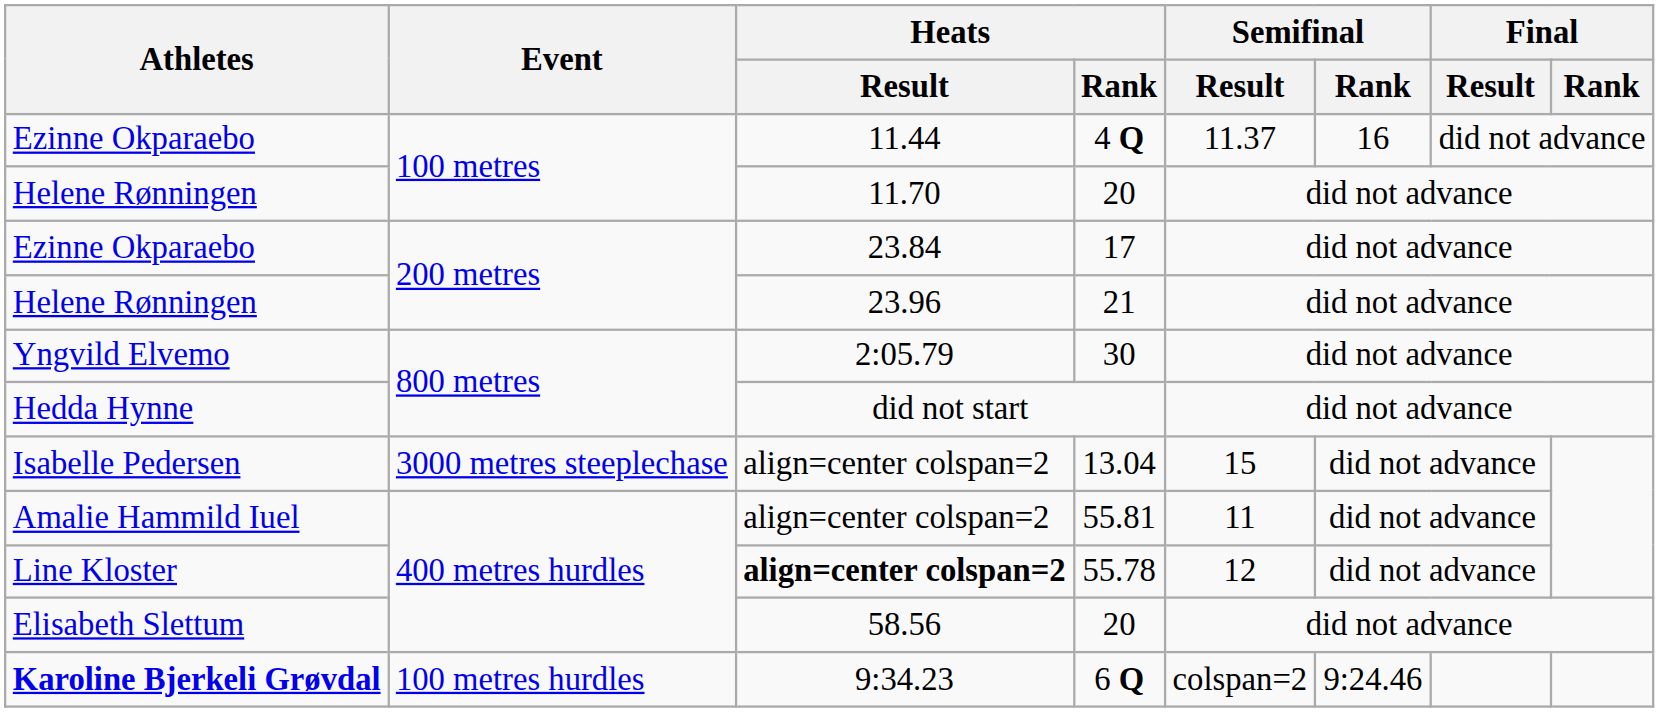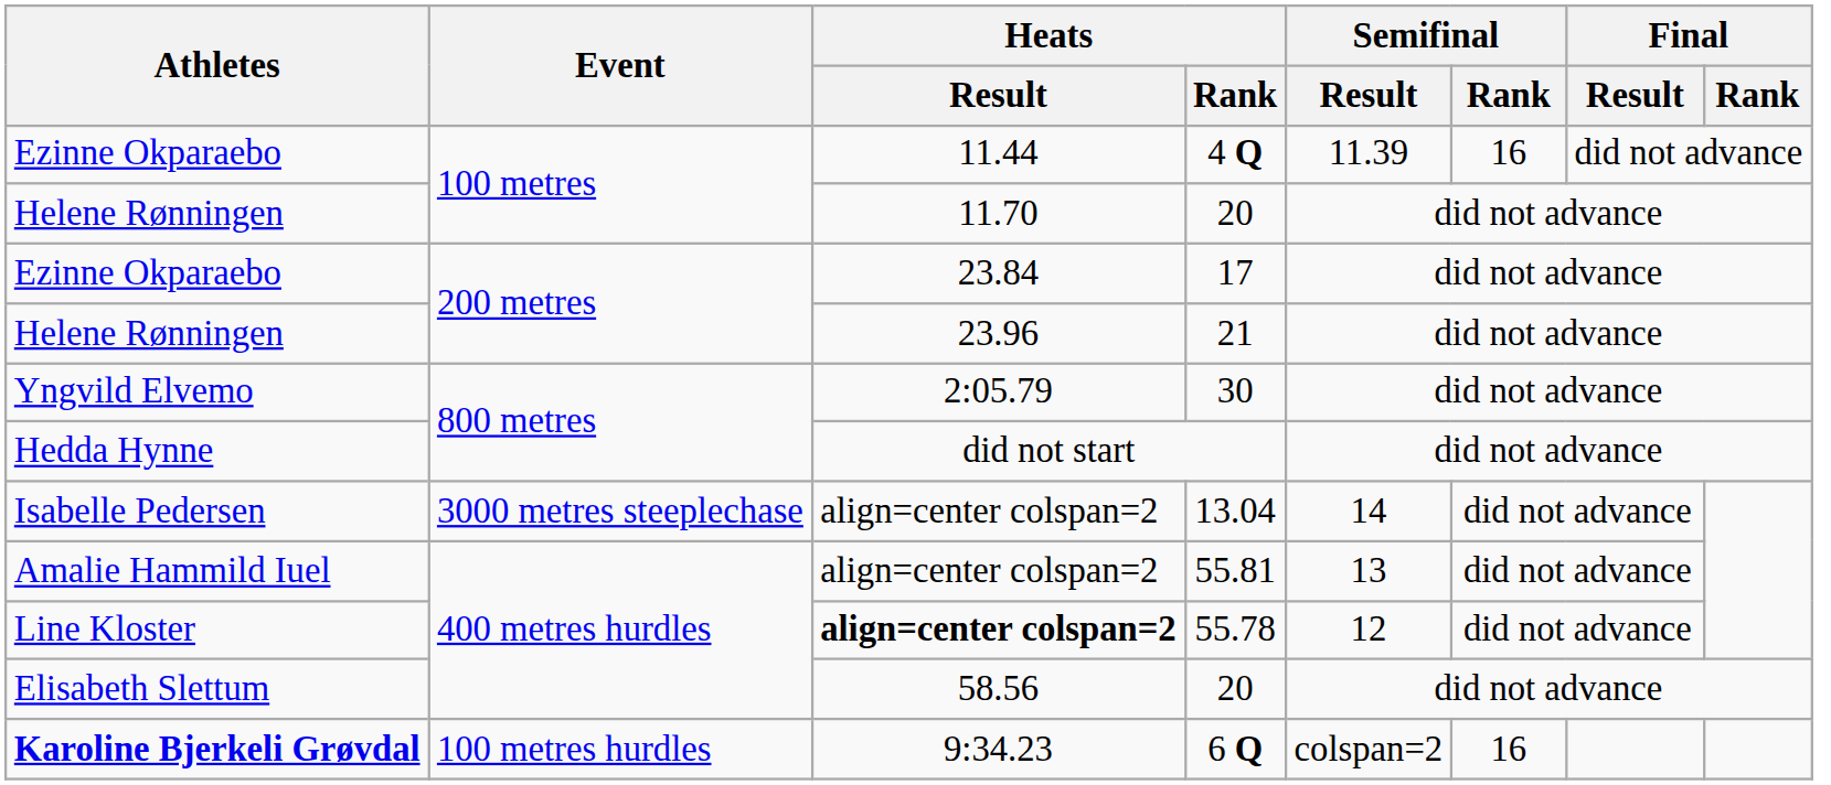4 Q | Semifinal / Result: 11.37 -> 11.39
13.04 | Semifinal / Result: 15 -> 14
55.81 | Semifinal / Result: 11 -> 13
6 Q | Semifinal / Rank: 9:24.46 -> 16
